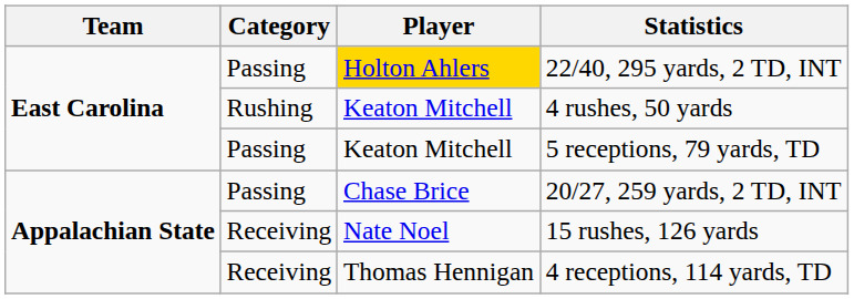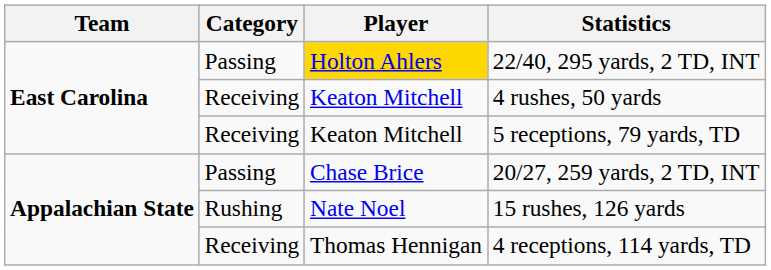4 rushes, 50 yards | Category: Rushing -> Receiving
5 receptions, 79 yards, TD | Category: Passing -> Receiving
15 rushes, 126 yards | Category: Receiving -> Rushing
